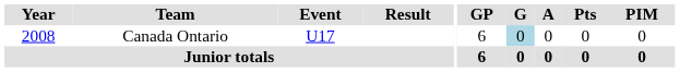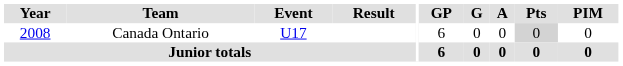Canada Ontario | G: lightblue background -> no background
Canada Ontario | Pts: no background -> lightgrey background
